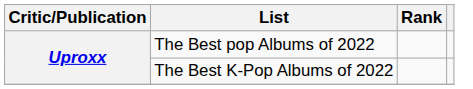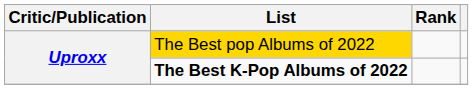The Best pop Albums of 2022 | List: no background -> gold background
The Best K-Pop Albums of 2022 | List: normal -> bold
